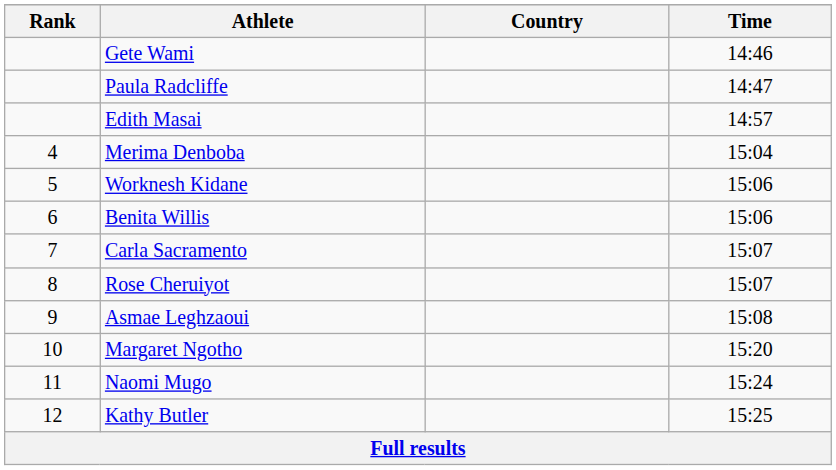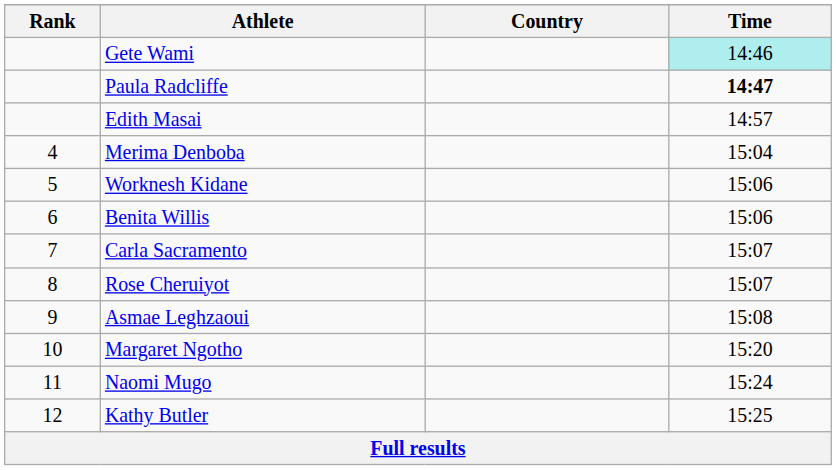Gete Wami | Time: no background -> paleturquoise background
Paula Radcliffe | Time: normal -> bold
